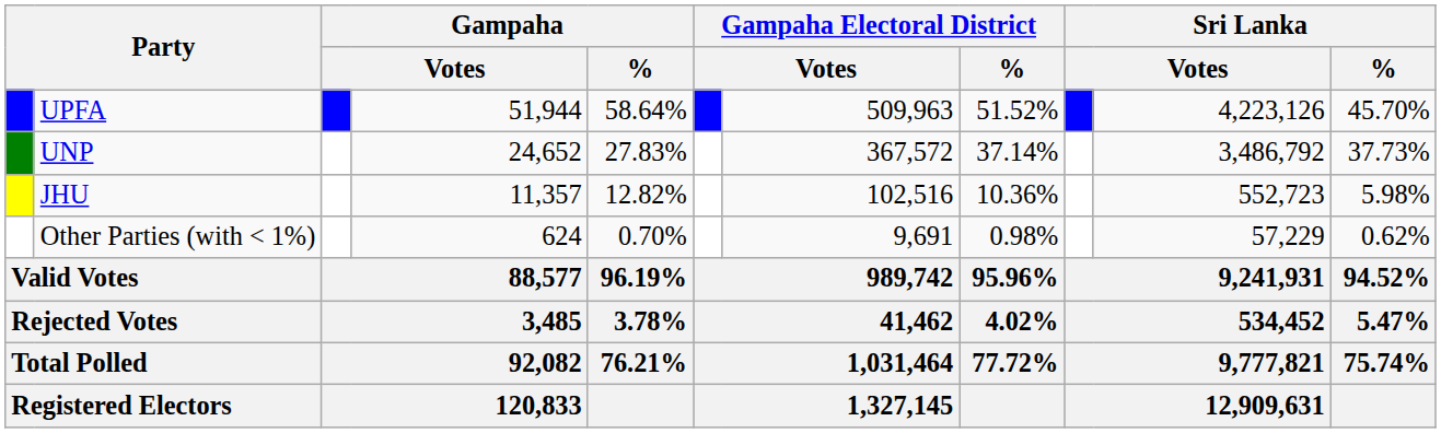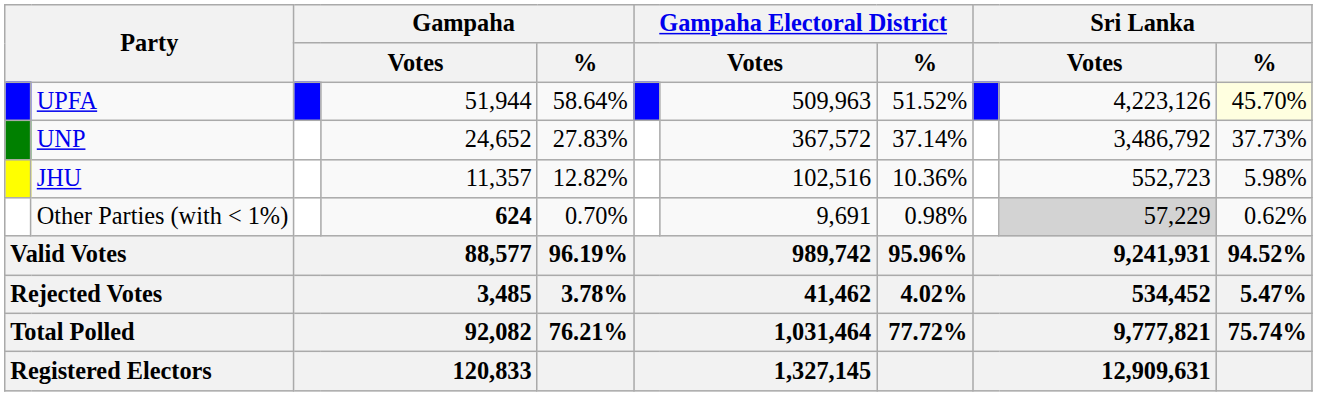UPFA | Sri Lanka / %: no background -> lightyellow background
Other Parties (with < 1%) | column 4: normal -> bold
Other Parties (with < 1%) | column 10: no background -> lightgrey background
